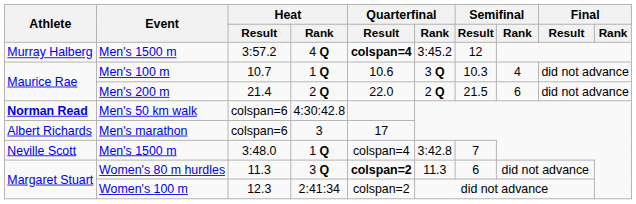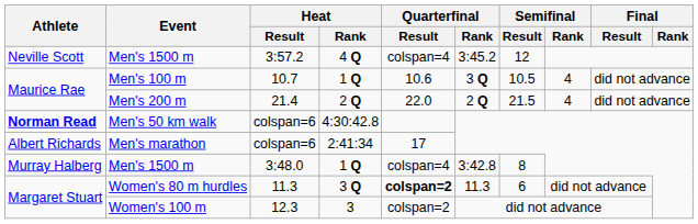Men's 1500 m / 3:57.2 | Athlete: Murray Halberg -> Neville Scott
Men's 1500 m / 3:57.2 | Quarterfinal / Result: bold -> normal
Men's 100 m | Semifinal / Result: 10.3 -> 10.5
Men's 200 m | Semifinal / Rank: 6 -> 4
Men's marathon | Heat / Rank: 3 -> 2:41:34
Men's 1500 m / 3:48.0 | Athlete: Neville Scott -> Murray Halberg
Men's 1500 m / 3:48.0 | Semifinal / Result: 7 -> 8
Women's 100 m | Heat / Rank: 2:41:34 -> 3
